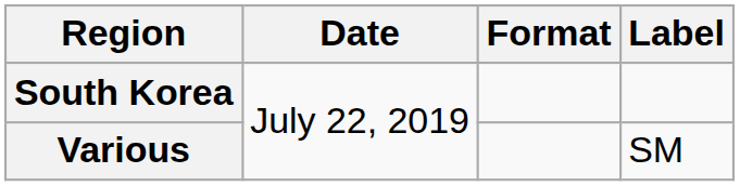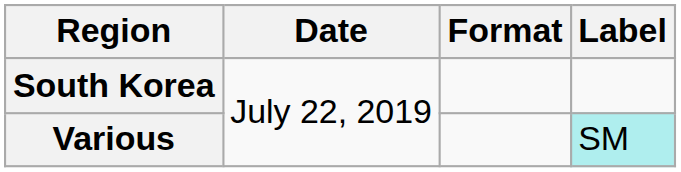Various | Label: no background -> paleturquoise background
